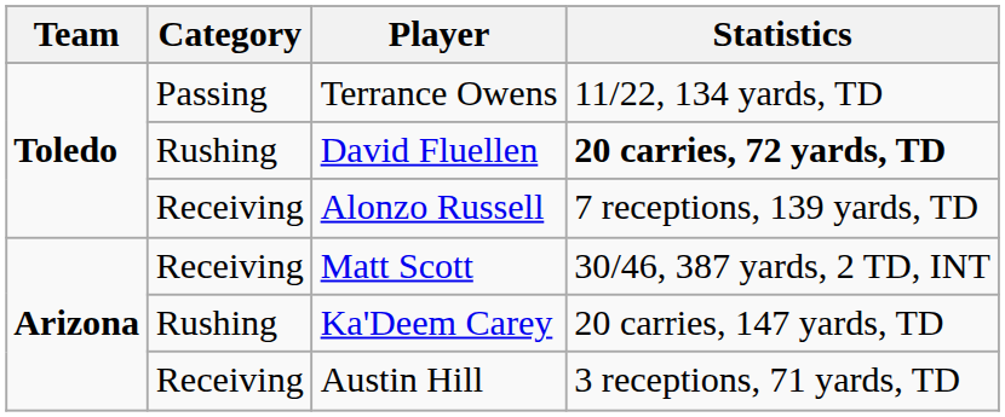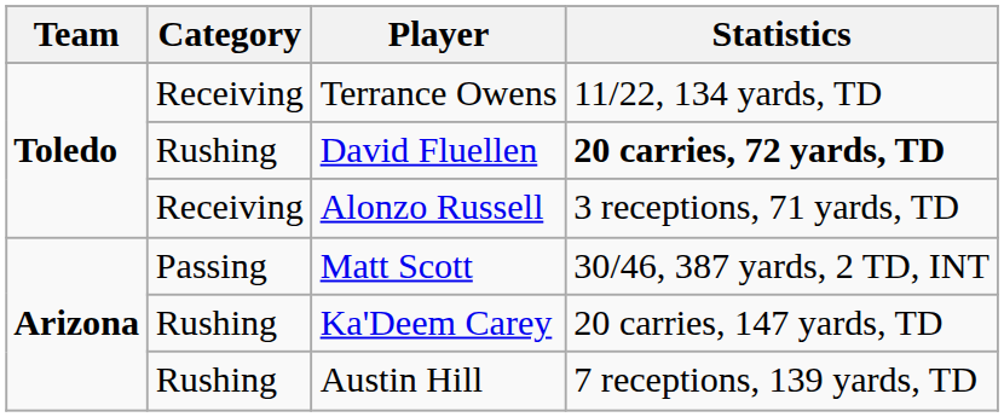Terrance Owens | Category: Passing -> Receiving
Alonzo Russell | Statistics: 7 receptions, 139 yards, TD -> 3 receptions, 71 yards, TD
Matt Scott | Category: Receiving -> Passing
Austin Hill | Category: Receiving -> Rushing
Austin Hill | Statistics: 3 receptions, 71 yards, TD -> 7 receptions, 139 yards, TD
